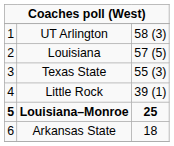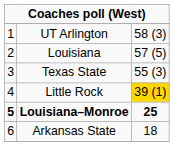Little Rock | column 3: no background -> gold background
